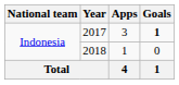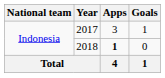2017 | Goals: bold -> normal
2018 | Apps: normal -> bold
